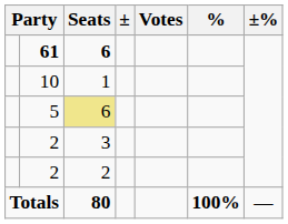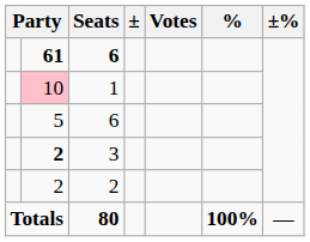10 | column 2: no background -> pink background
5 | Seats: khaki background -> no background
2 / 3 | column 2: normal -> bold
